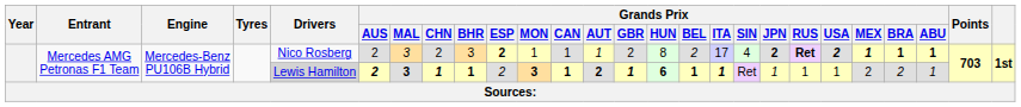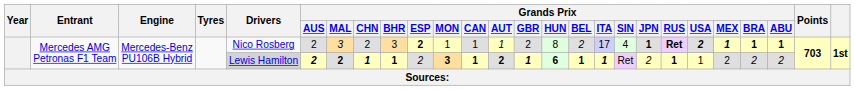row 3 | Grands Prix / JPN: 2 -> 1
row 4 | Grands Prix / MAL: 3 -> 2
row 4 | Grands Prix / JPN: 1 -> 2
row 4 | Grands Prix / RUS: normal -> bold
row 4 | Grands Prix / ABU: 1 -> 2
